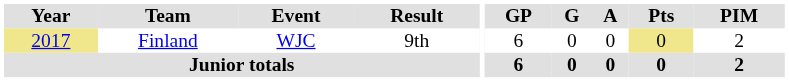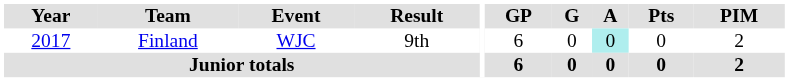Finland | Year: khaki background -> no background
Finland | A: no background -> paleturquoise background
Finland | Pts: khaki background -> no background
